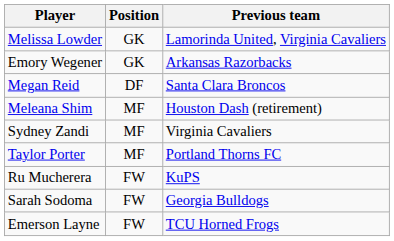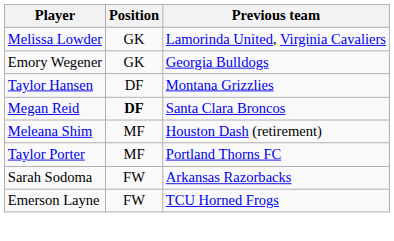Emory Wegener | Previous team: Arkansas Razorbacks -> Georgia Bulldogs
+ row: Taylor Hansen | DF | Montana Grizzlies
Megan Reid | Position: normal -> bold
- row: Sydney Zandi | MF | Virginia Cavaliers
- row: Ru Mucherera | FW | KuPS
Sarah Sodoma | Previous team: Georgia Bulldogs -> Arkansas Razorbacks
